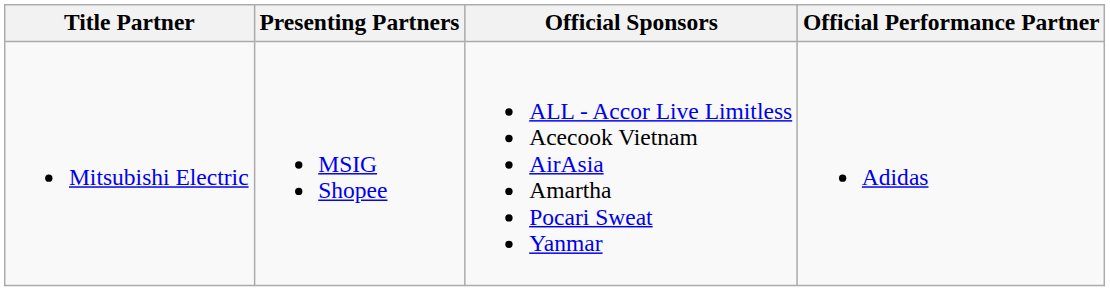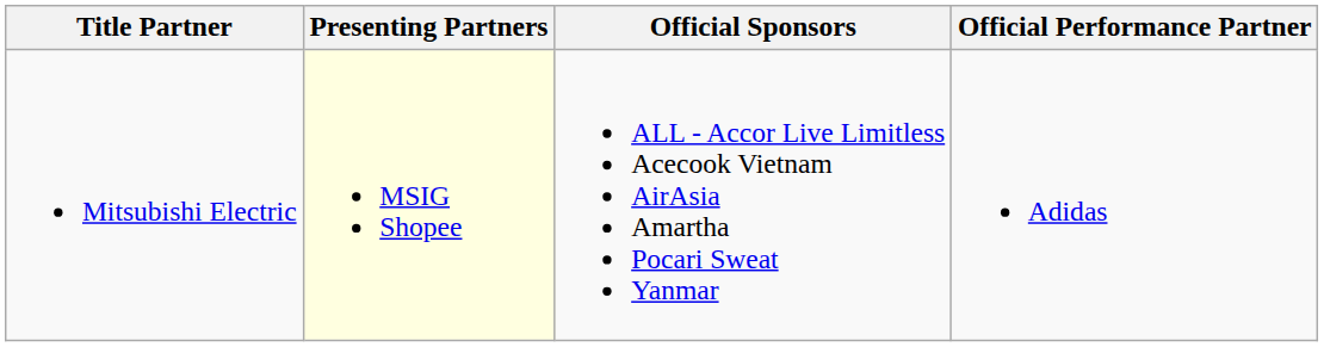row 2 | Presenting Partners: no background -> lightyellow background
